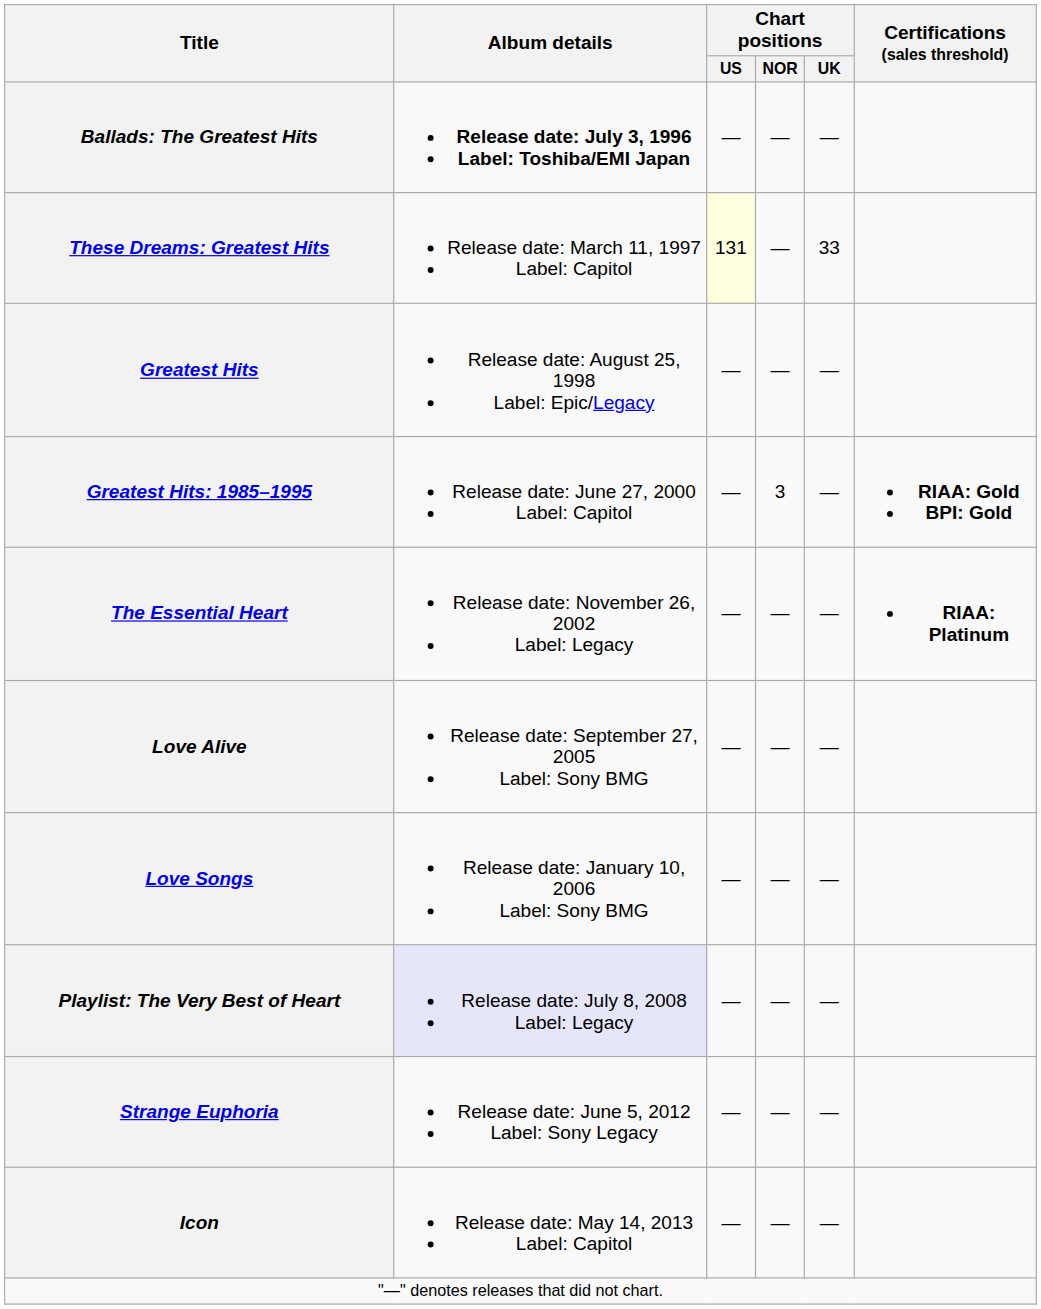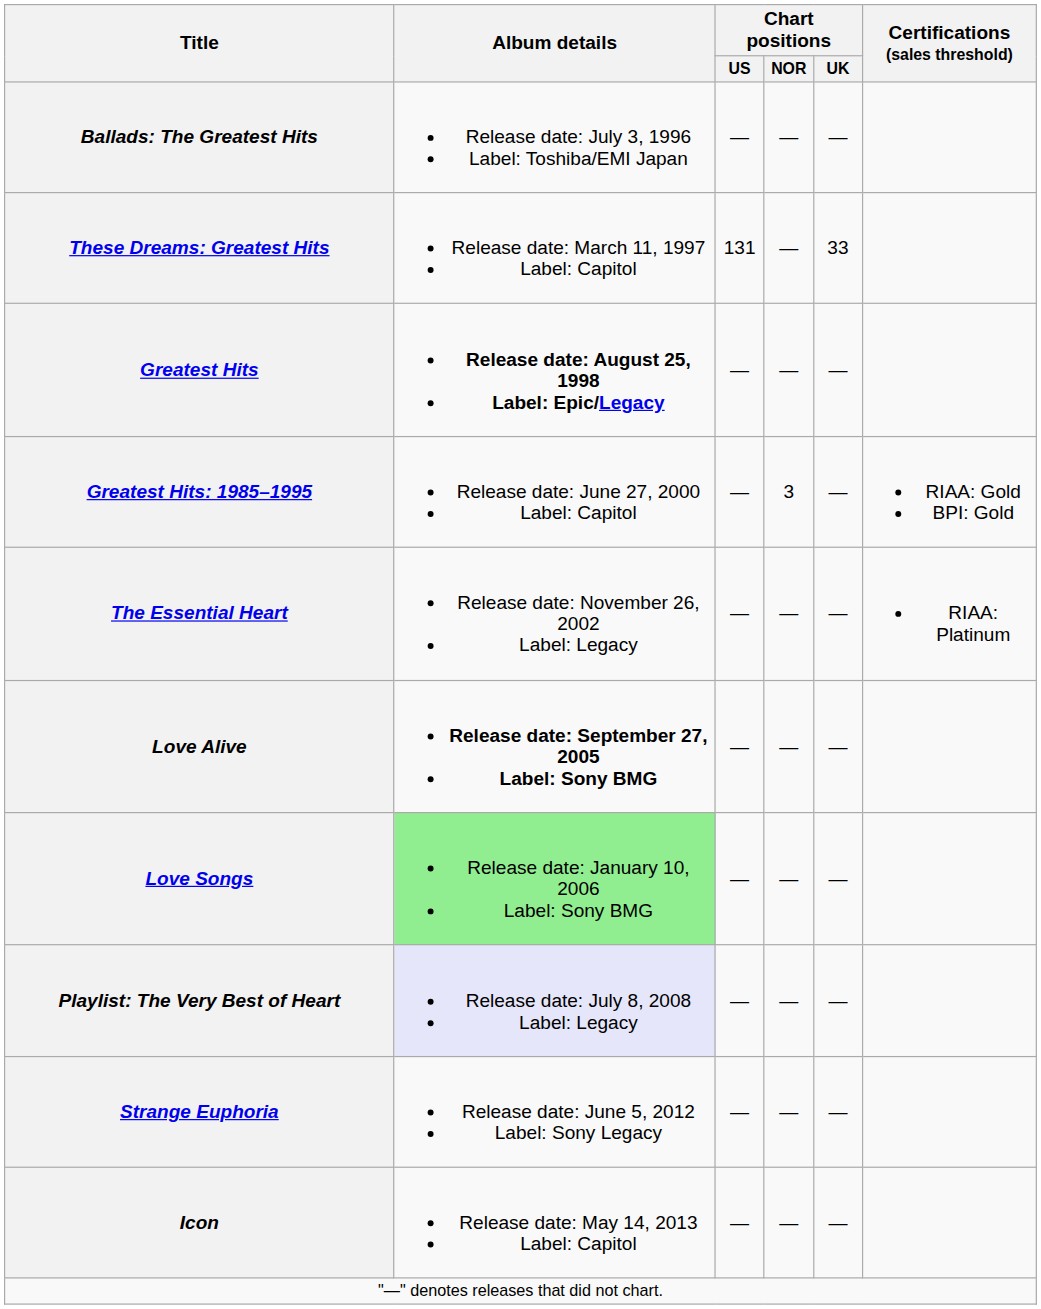Ballads: The Greatest Hits | Album details: bold -> normal
These Dreams: Greatest Hits | Chart positions / US: lightyellow background -> no background
Greatest Hits | Album details: normal -> bold
Greatest Hits: 1985–1995 | Certifications (sales threshold): bold -> normal
The Essential Heart | Certifications (sales threshold): bold -> normal
Love Alive | Album details: normal -> bold
Love Songs | Album details: no background -> lightgreen background
